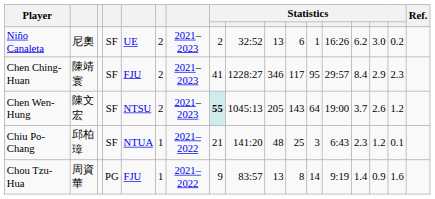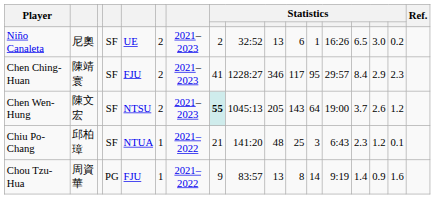Niño Canaleta | column 14: 6.2 -> 6.5
